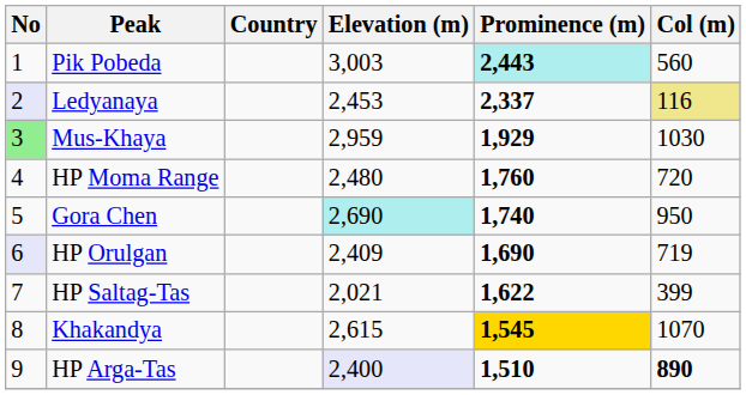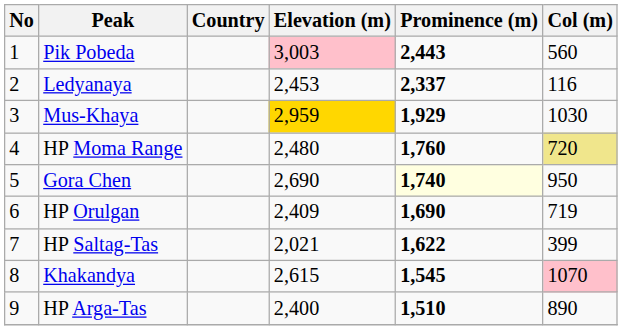Pik Pobeda | Elevation (m): no background -> pink background
Pik Pobeda | Prominence (m): paleturquoise background -> no background
Ledyanaya | No: lavender background -> no background
Ledyanaya | Col (m): khaki background -> no background
Mus-Khaya | No: lightgreen background -> no background
Mus-Khaya | Elevation (m): no background -> gold background
HP Moma Range | Col (m): no background -> khaki background
Gora Chen | Elevation (m): paleturquoise background -> no background
Gora Chen | Prominence (m): no background -> lightyellow background
HP Orulgan | No: lavender background -> no background
Khakandya | Prominence (m): gold background -> no background
Khakandya | Col (m): no background -> pink background
HP Arga-Tas | Elevation (m): lavender background -> no background
HP Arga-Tas | Col (m): bold -> normal
